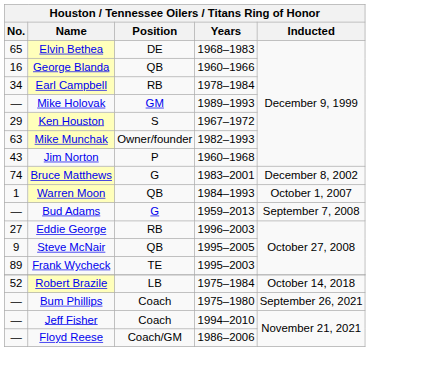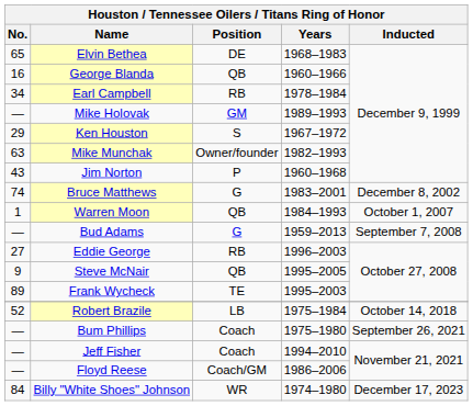+ row: 84 | Billy "White Shoes" Johnson | WR | 1974–1980 | December 17, 2023
